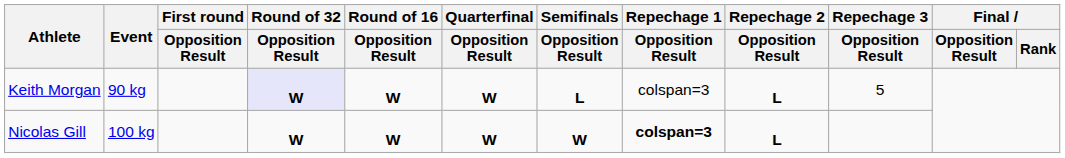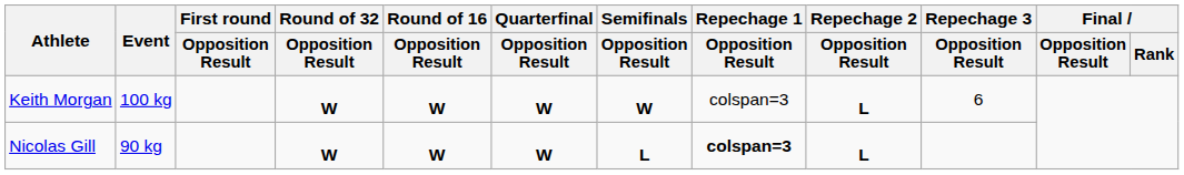Keith Morgan | Event: 90 kg -> 100 kg
Keith Morgan | Round of 32 / Opposition Result: lavender background -> no background
Keith Morgan | Semifinals / Opposition Result: L -> W
Keith Morgan | Repechage 3 / Opposition Result: 5 -> 6
Nicolas Gill | Event: 100 kg -> 90 kg
Nicolas Gill | Semifinals / Opposition Result: W -> L
